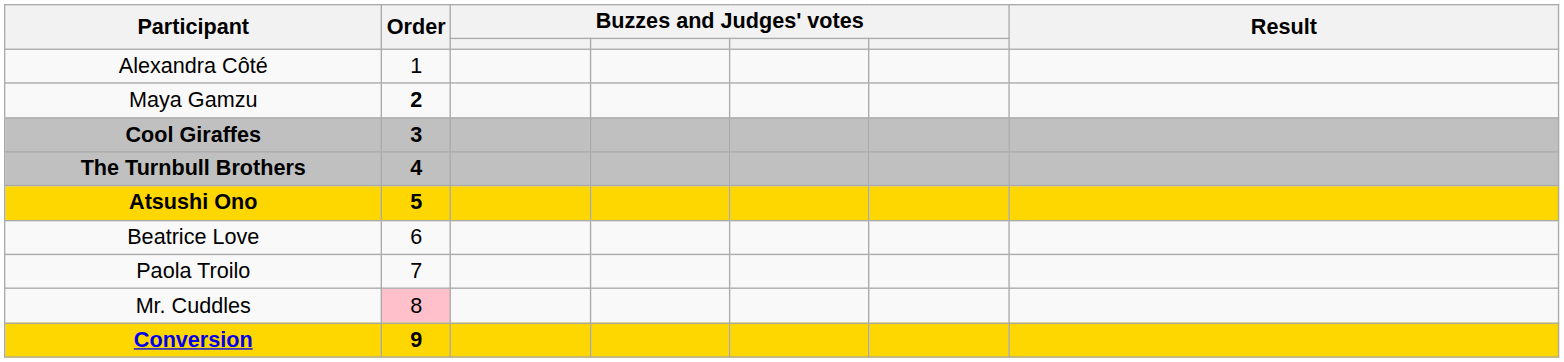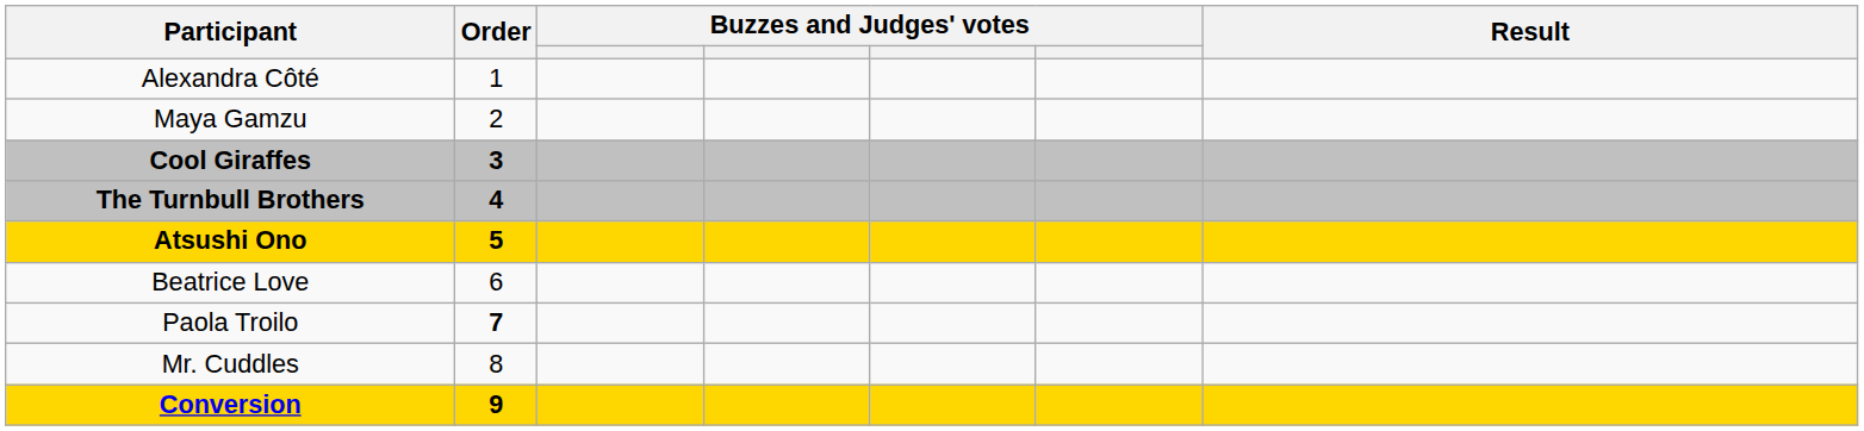Maya Gamzu | Order: bold -> normal
Paola Troilo | Order: normal -> bold
Mr. Cuddles | Order: pink background -> no background
